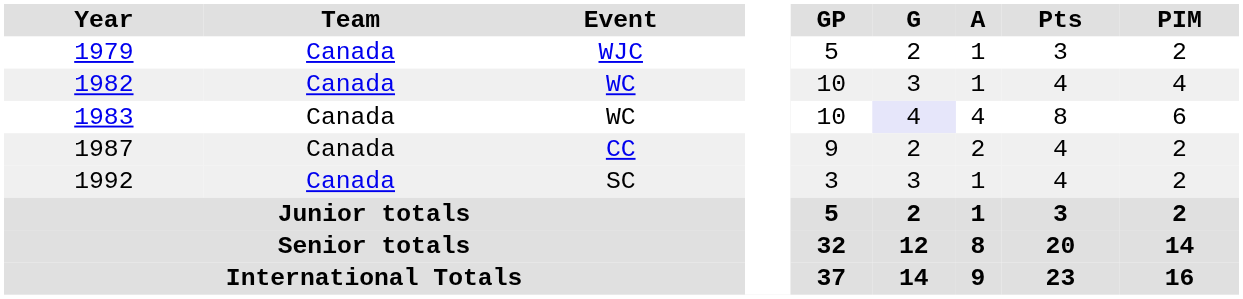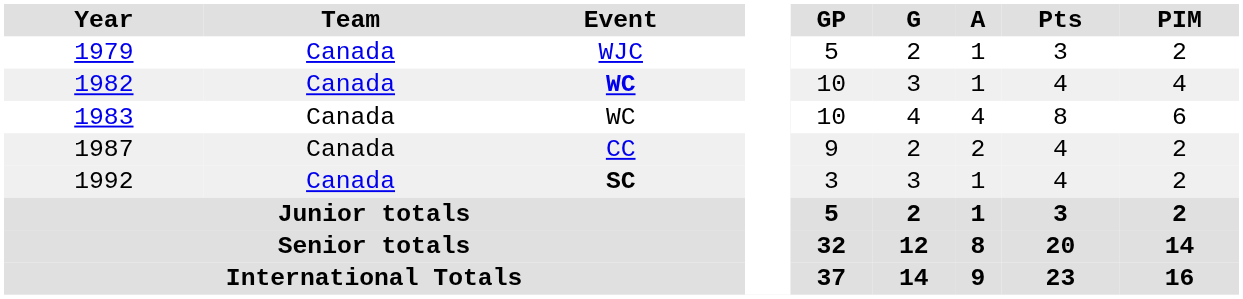1982 | Event: normal -> bold
1983 | G: lavender background -> no background
1992 | Event: normal -> bold
